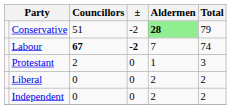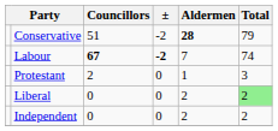Conservative | Aldermen: lightgreen background -> no background
Liberal | Total: no background -> lightgreen background
